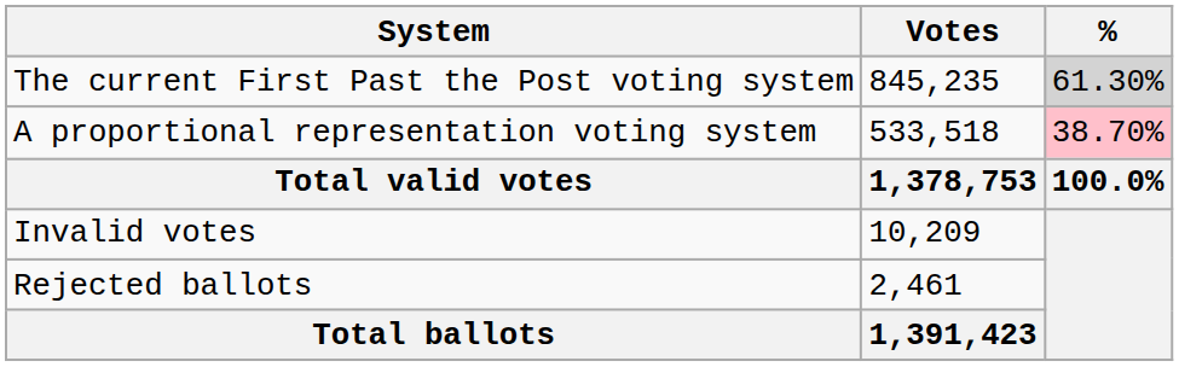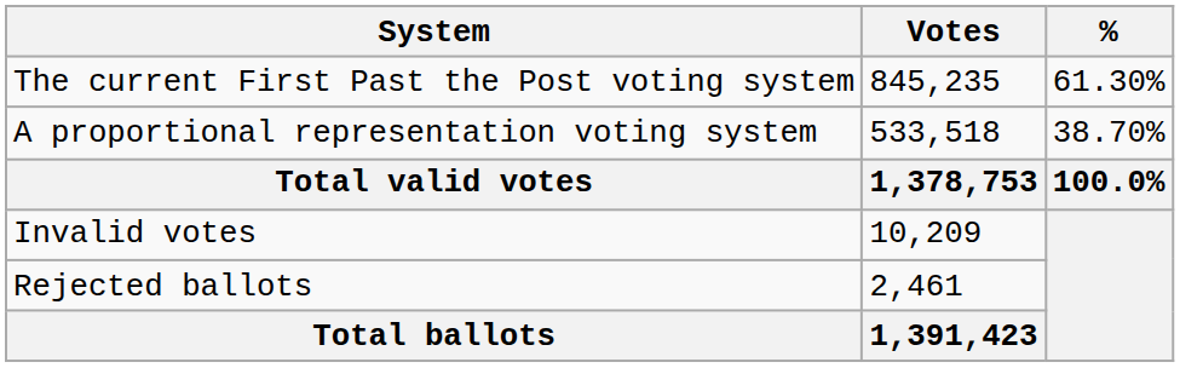The current First Past the Post voting system | %: lightgrey background -> no background
A proportional representation voting system | %: pink background -> no background
